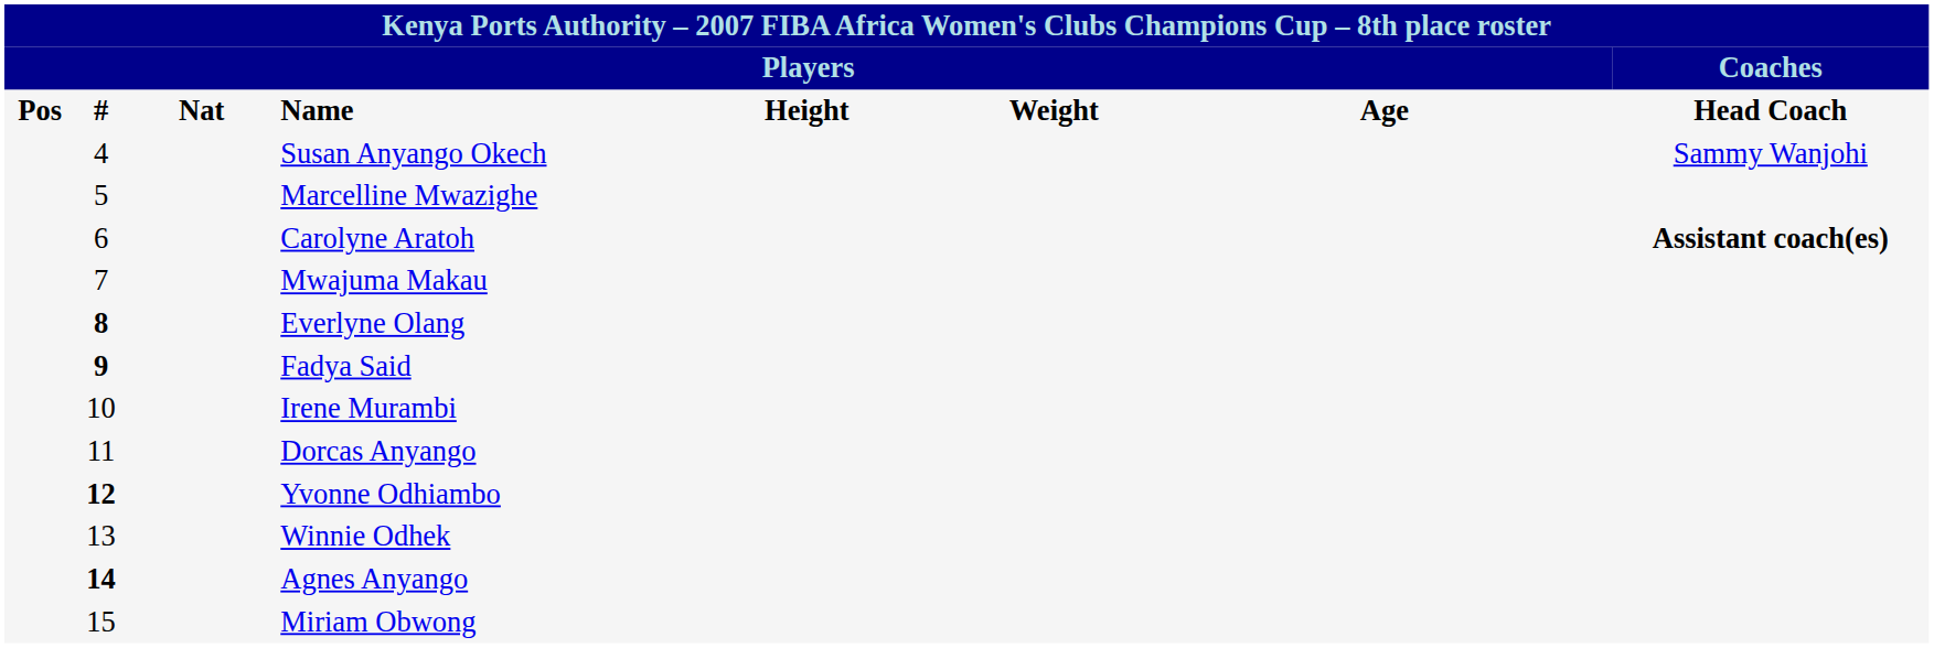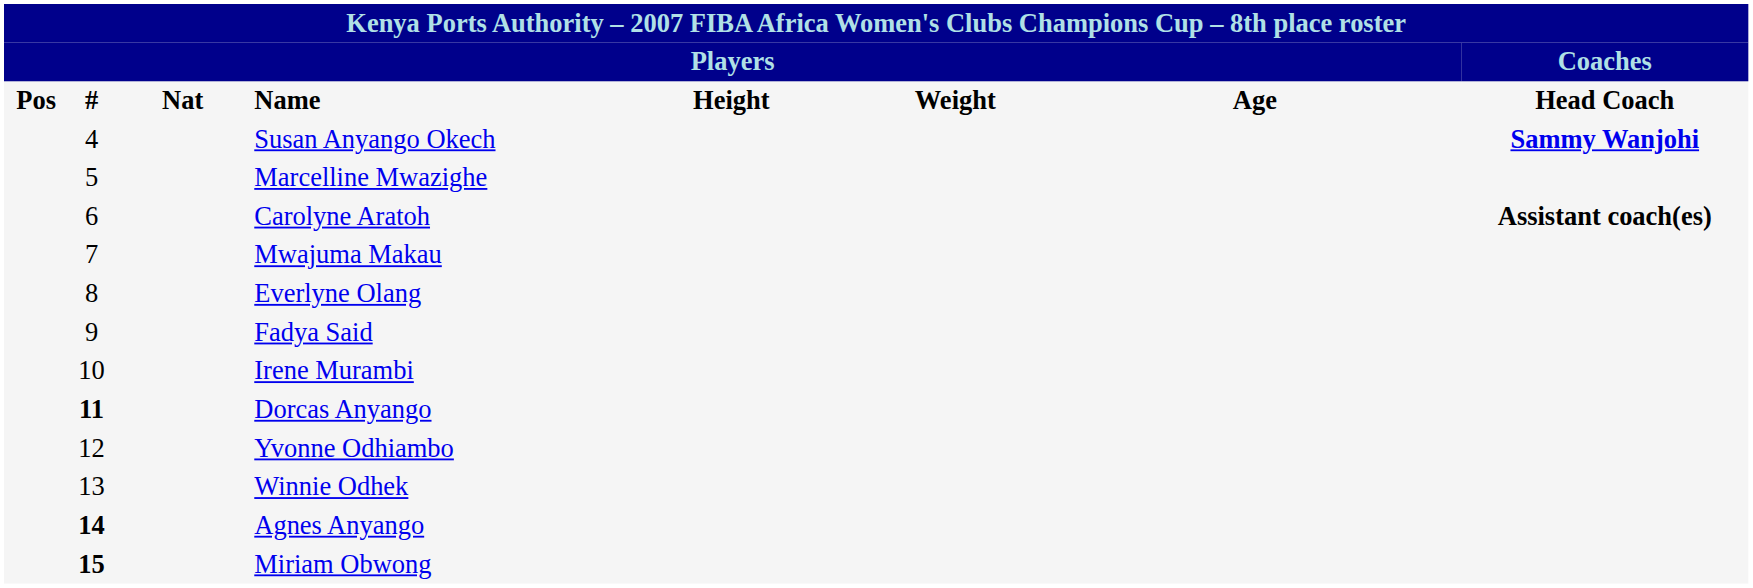Susan Anyango Okech | column 8: normal -> bold
Everlyne Olang | column 2: bold -> normal
Fadya Said | column 2: bold -> normal
Dorcas Anyango | column 2: normal -> bold
Yvonne Odhiambo | column 2: bold -> normal
Miriam Obwong | column 2: normal -> bold
